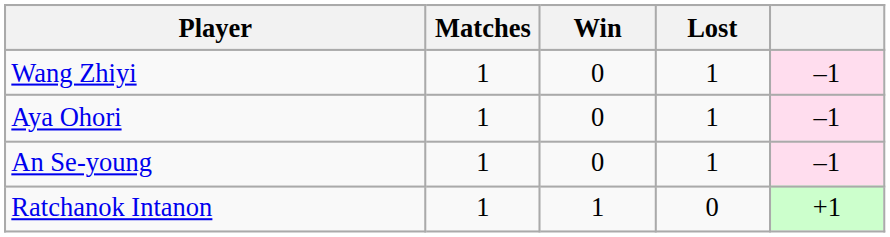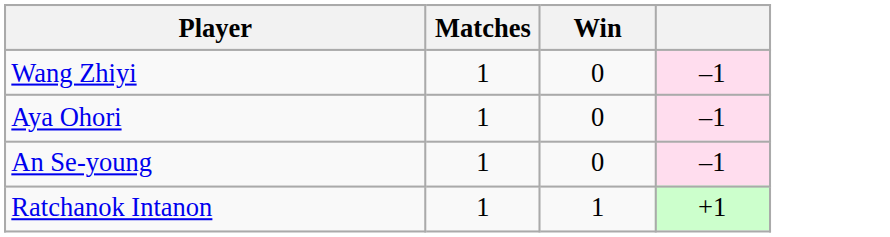- column: Lost | 1 | 1 | 1 | 0
